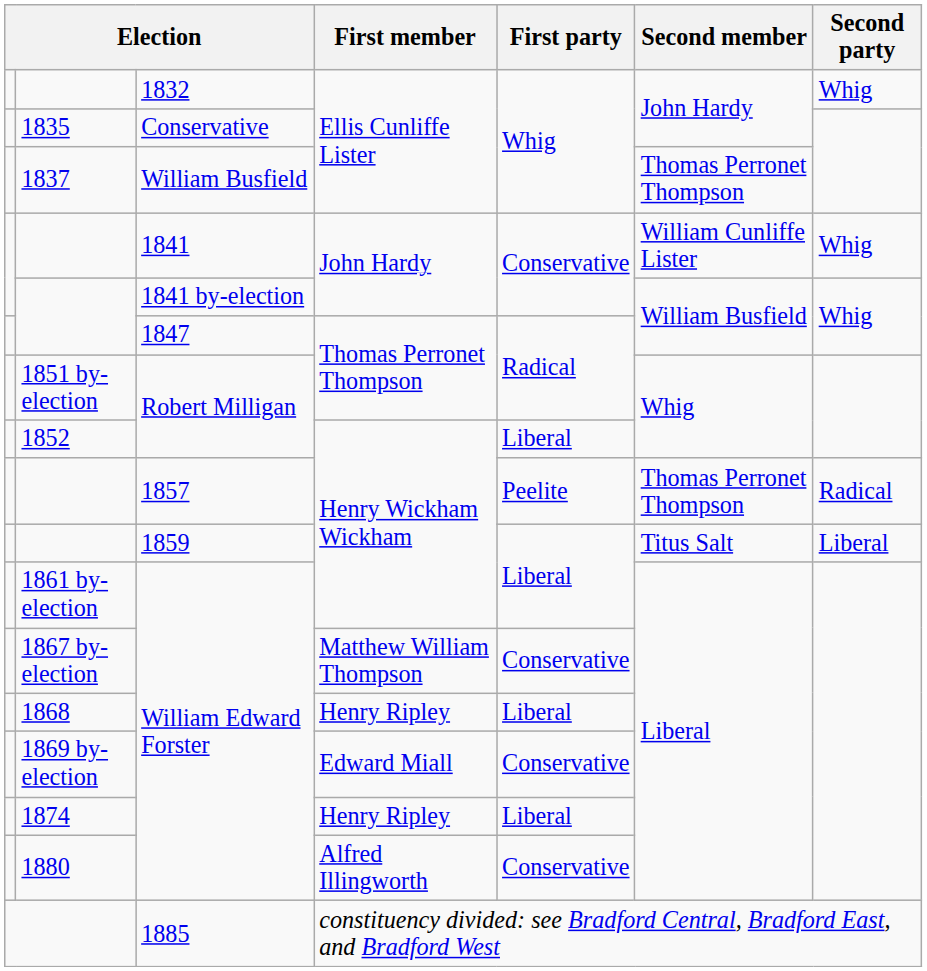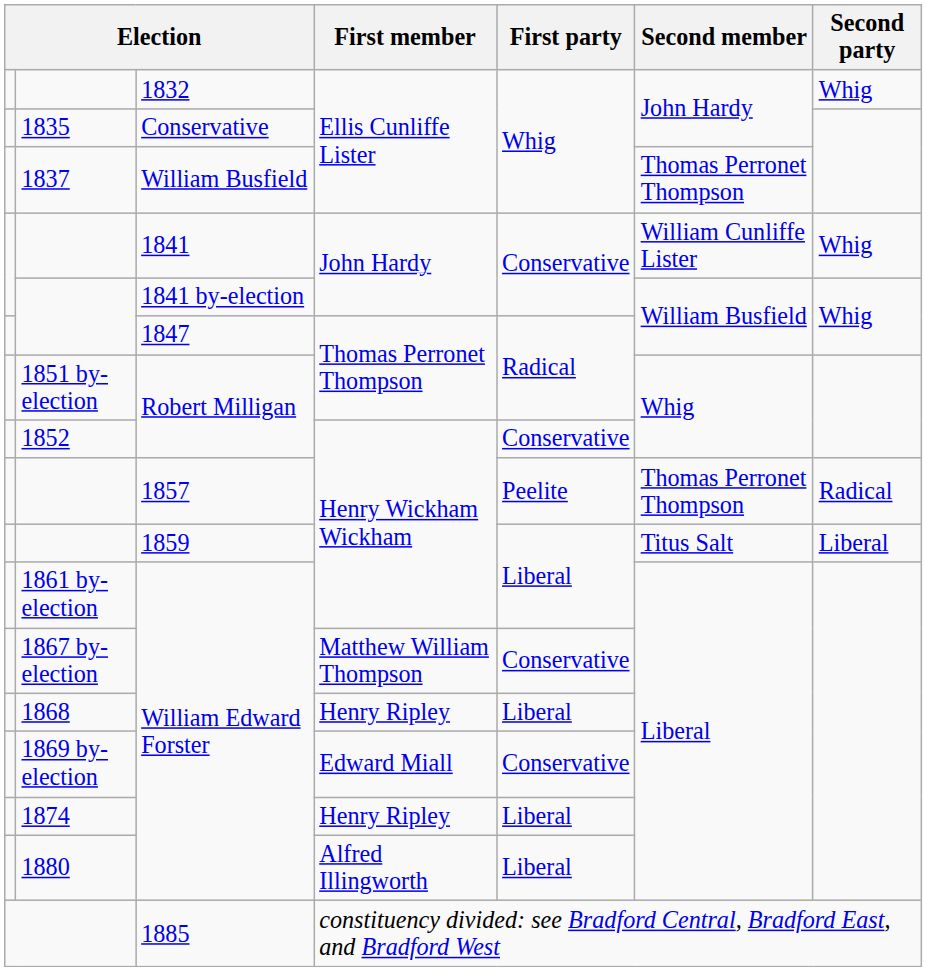1852 | First party: Liberal -> Conservative
1880 | First party: Conservative -> Liberal
